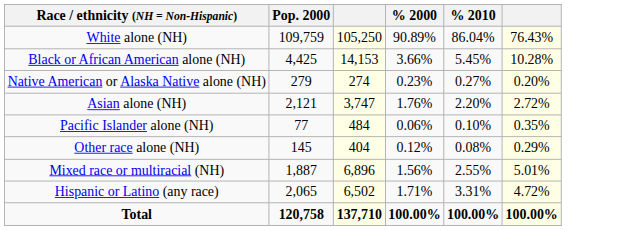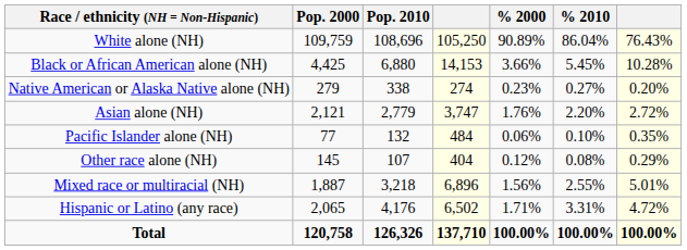+ column: Pop. 2010 | 108,696 | 6,880 | 338 | 2,779 | 132 | 107 | 3,218 | 4,176 | 126,326
